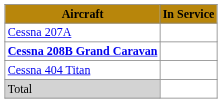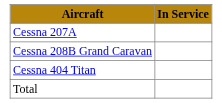Cessna 208B Grand Caravan | Aircraft: bold -> normal
Total | Aircraft: lightgrey background -> no background
